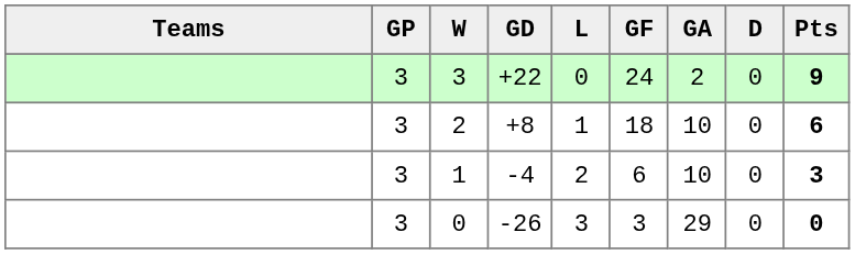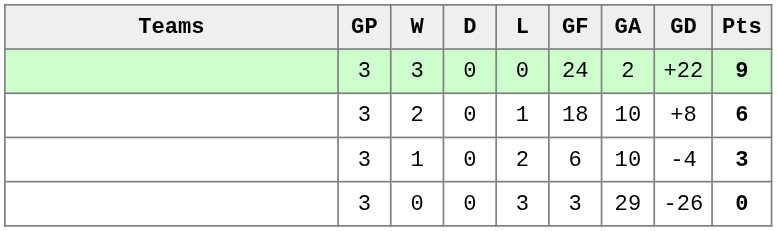columns swapped: D <-> GD
